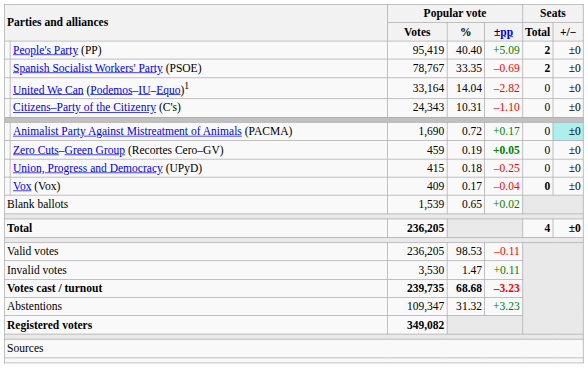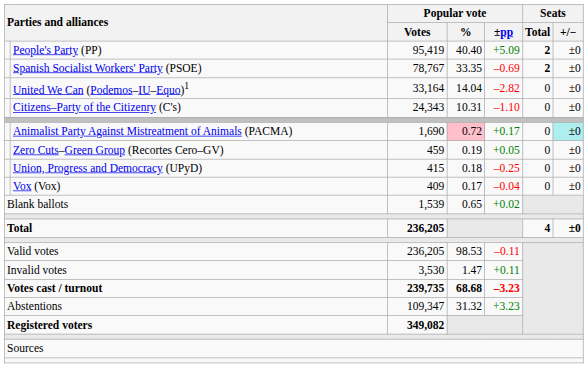Animalist Party Against Mistreatment of Animals (PACMA) | Popular vote / %: no background -> pink background
Zero Cuts–Green Group (Recortes Cero–GV) | Popular vote / ±pp: bold -> normal
Vox (Vox) | Seats / Total: bold -> normal
